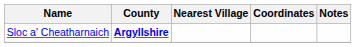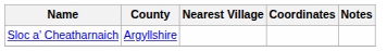Sloc a' Cheatharnaich | County: bold -> normal
